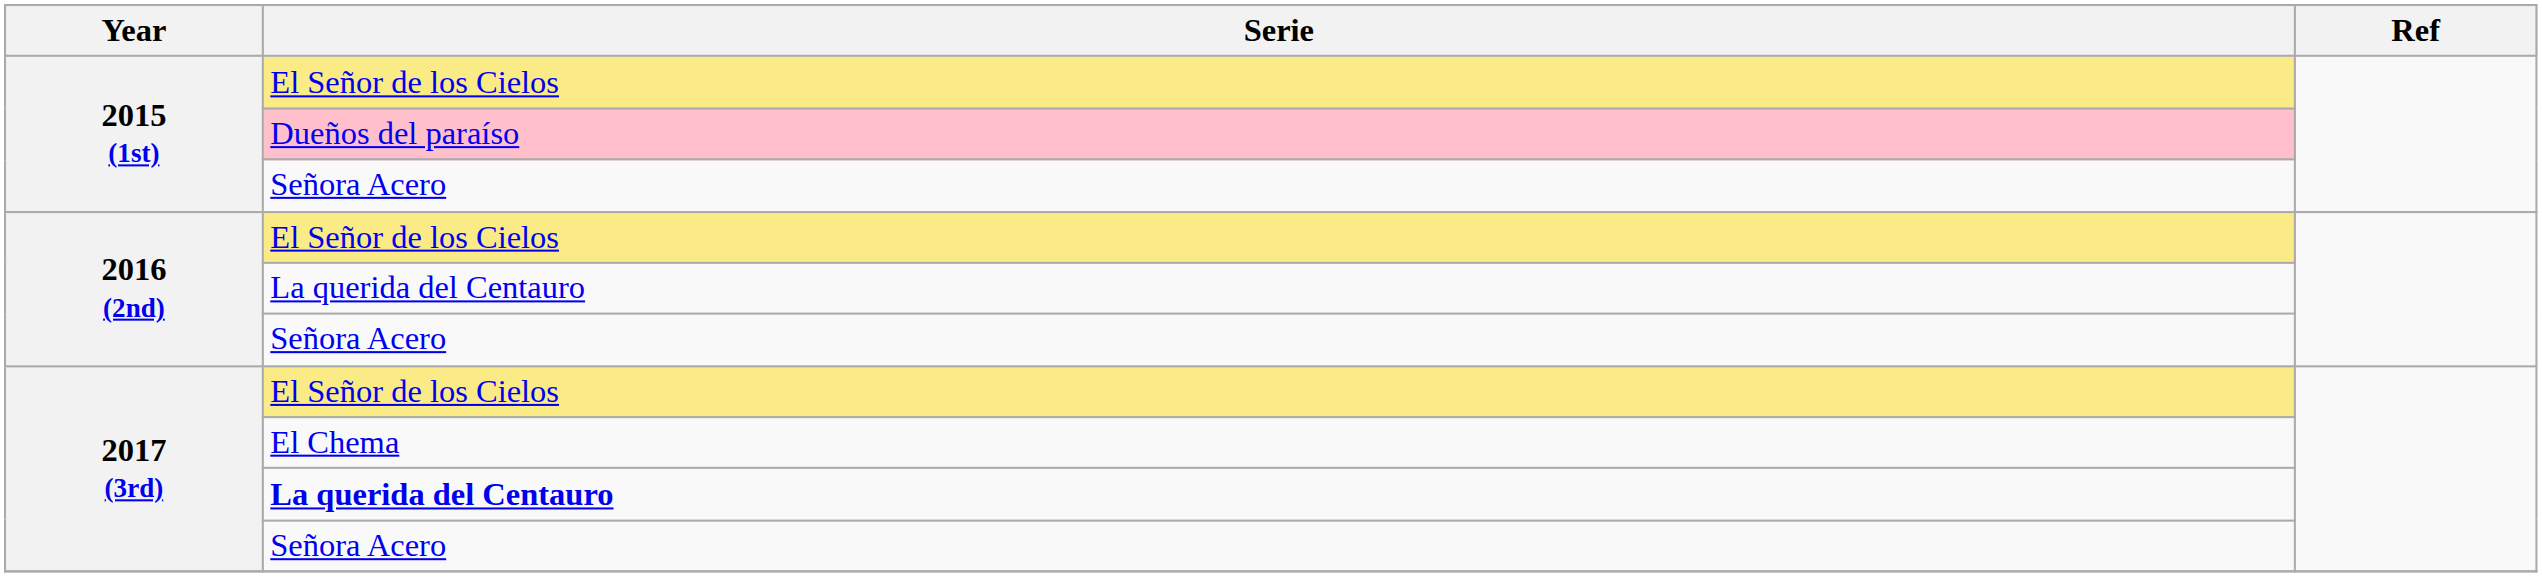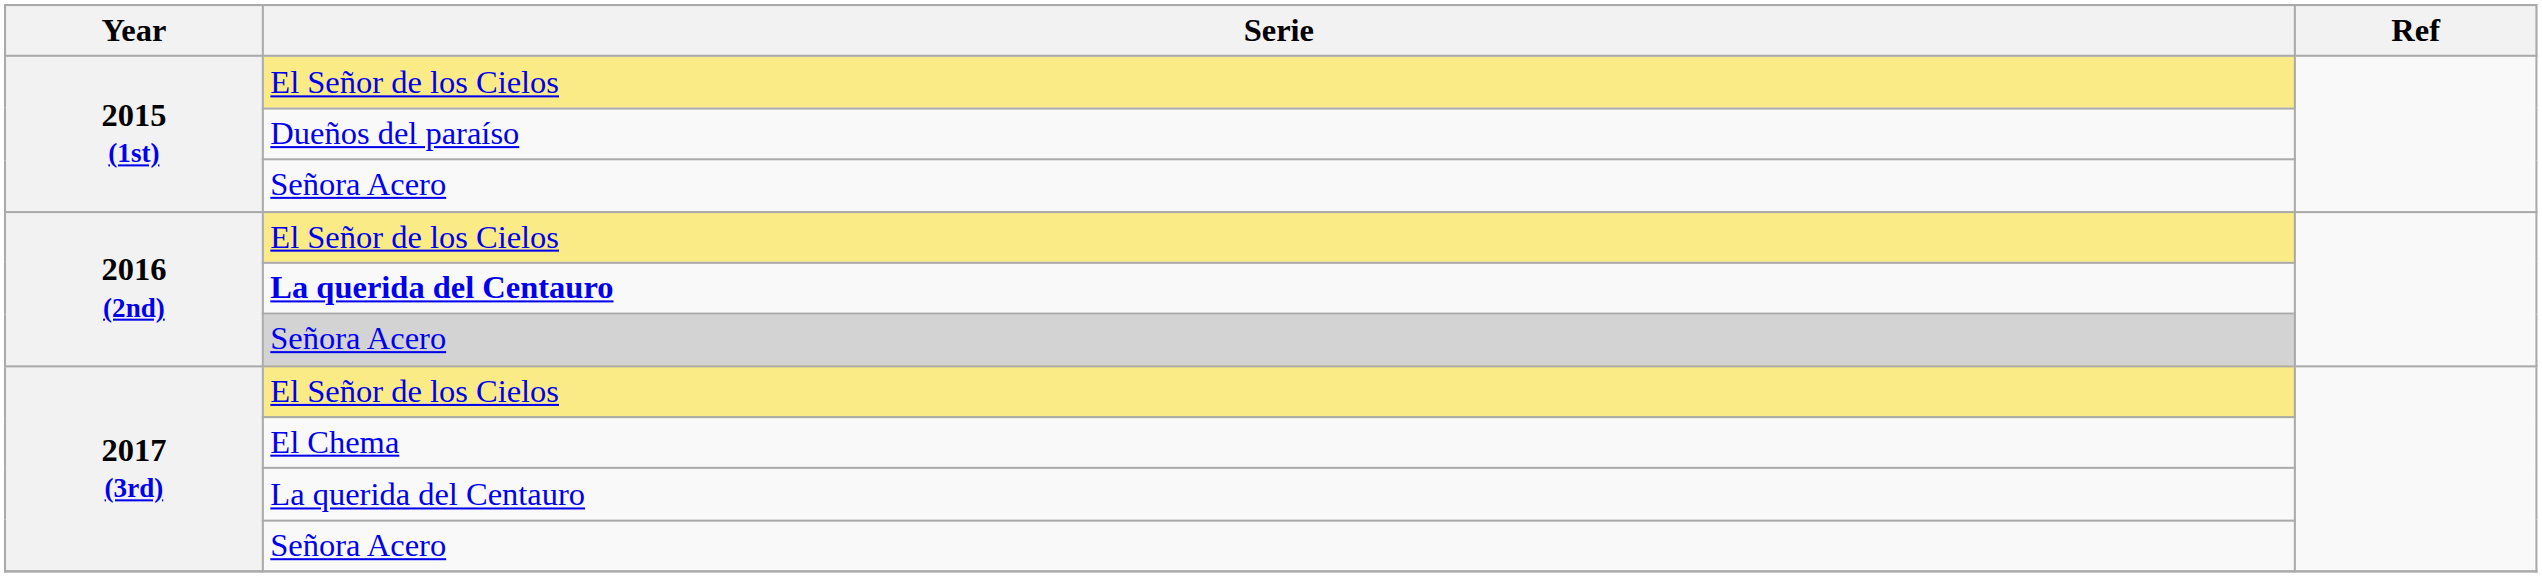Dueños del paraíso | Serie: pink background -> no background
2016 (2nd) / La querida del Centauro | Serie: normal -> bold
2016 (2nd) / Señora Acero | Serie: no background -> lightgrey background
2017 (3rd) / La querida del Centauro | Serie: bold -> normal
